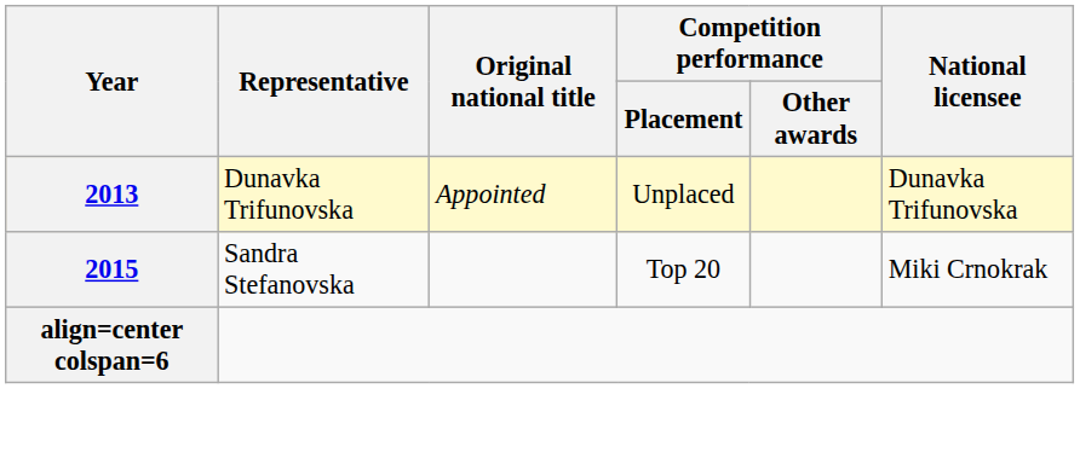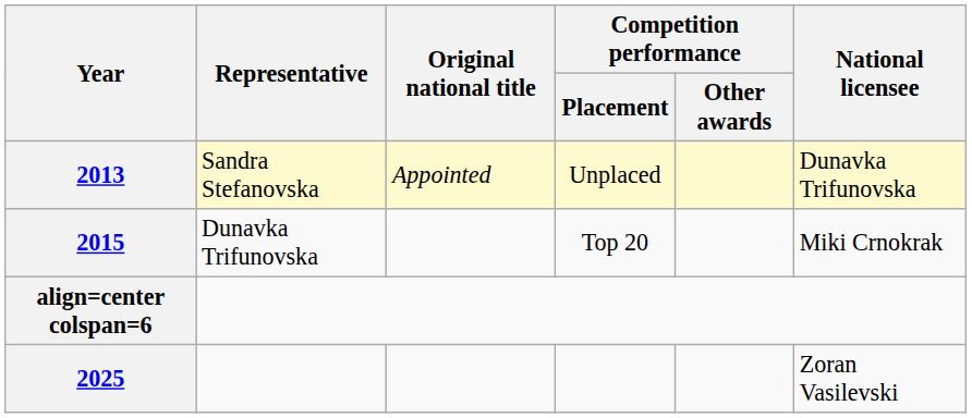2013 | Representative: Dunavka Trifunovska -> Sandra Stefanovska
2015 | Representative: Sandra Stefanovska -> Dunavka Trifunovska
+ row: 2025 | Zoran Vasilevski
